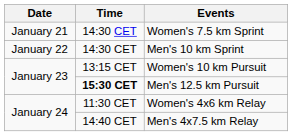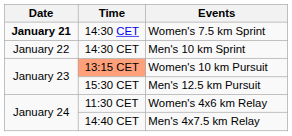Women's 7.5 km Sprint | Date: normal -> bold
Women's 10 km Pursuit | Time: no background -> lightsalmon background
Men's 12.5 km Pursuit | Time: bold -> normal
